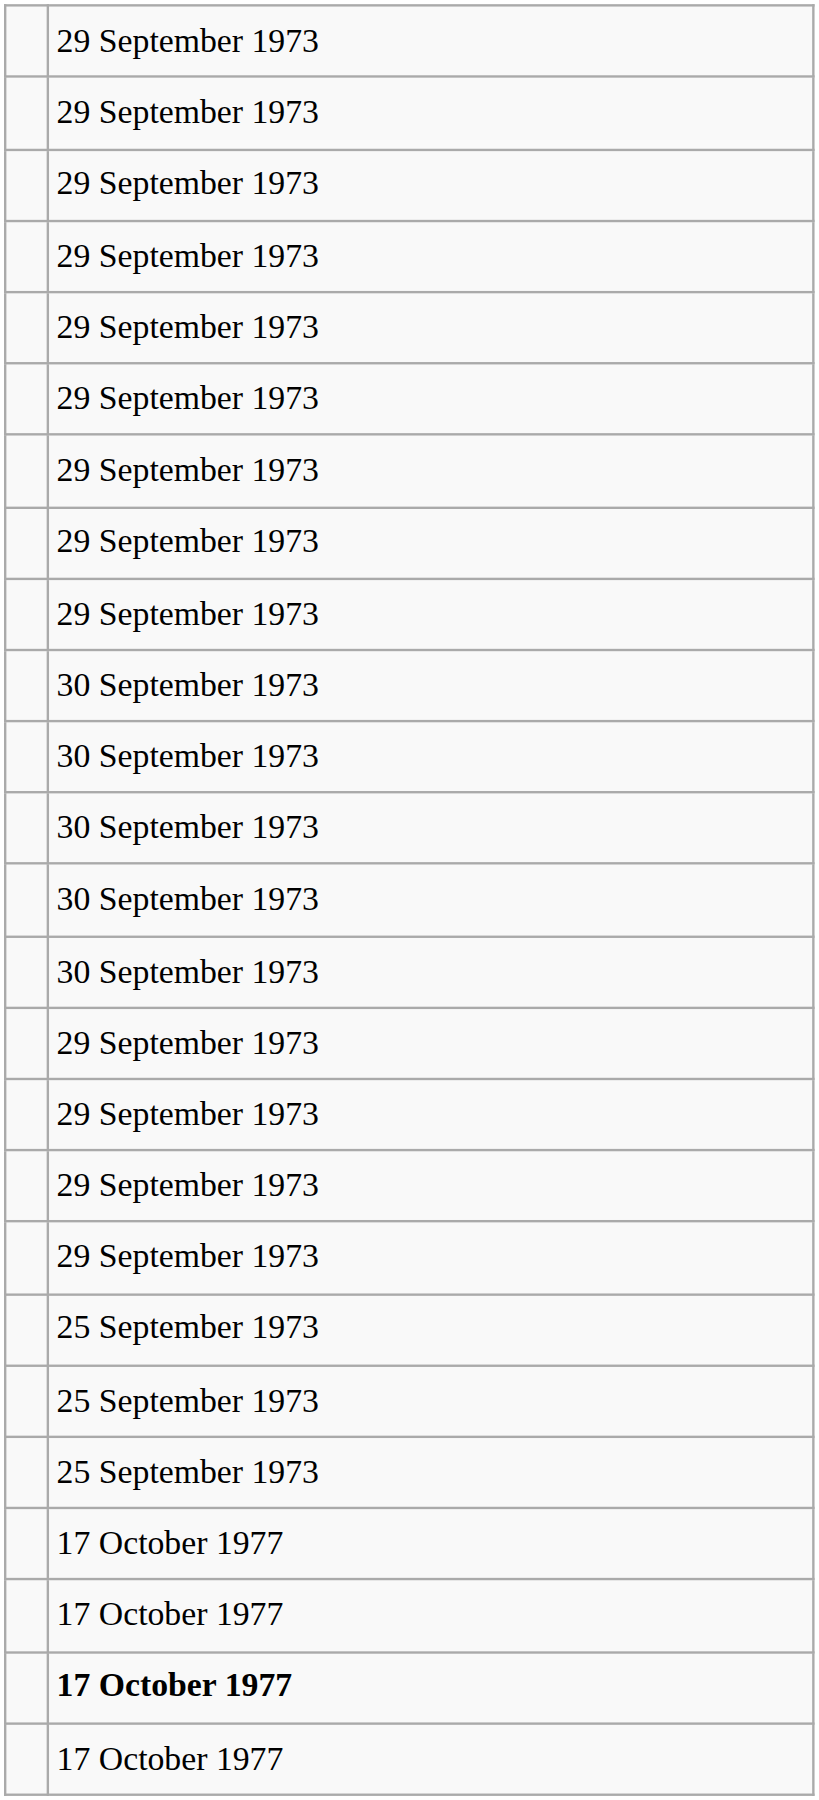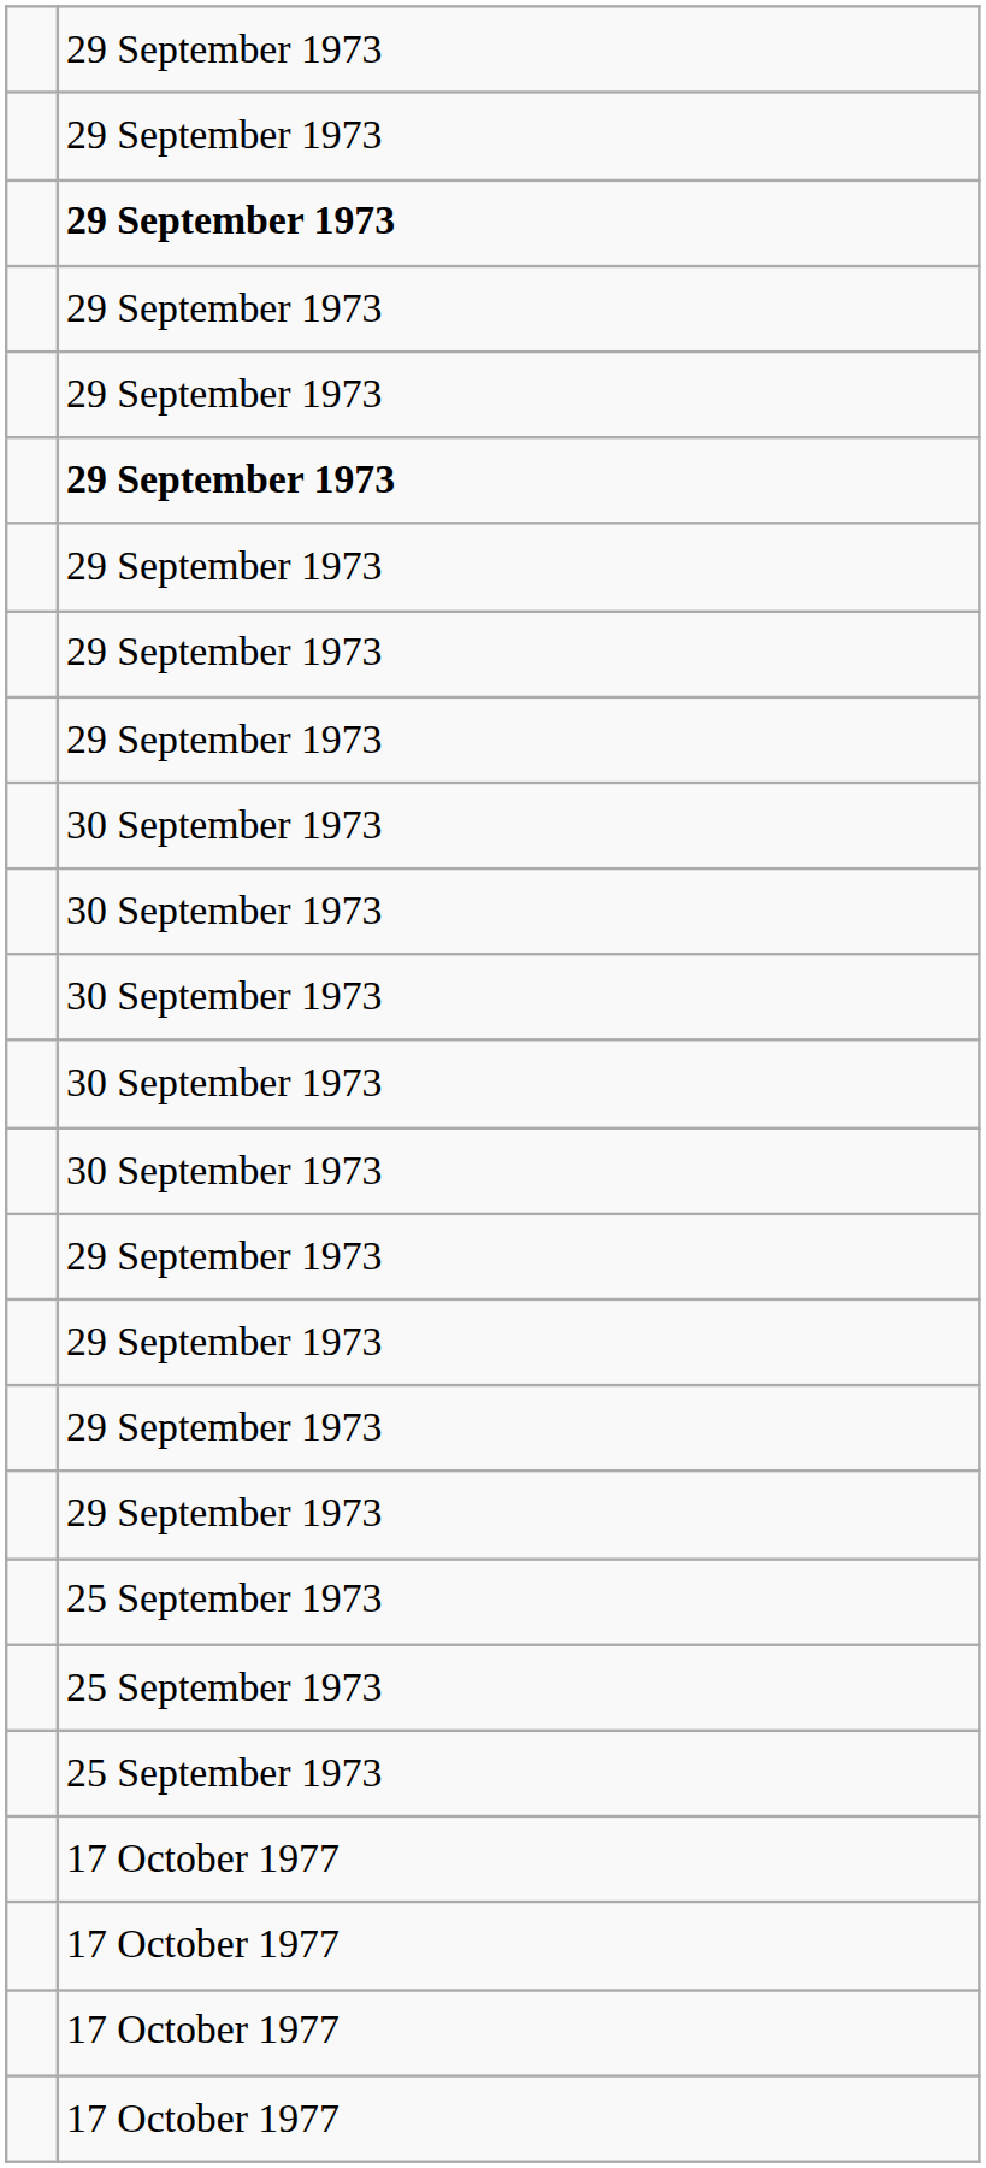row 3 | column 2: normal -> bold
row 6 | column 2: normal -> bold
row 24 | column 2: bold -> normal
